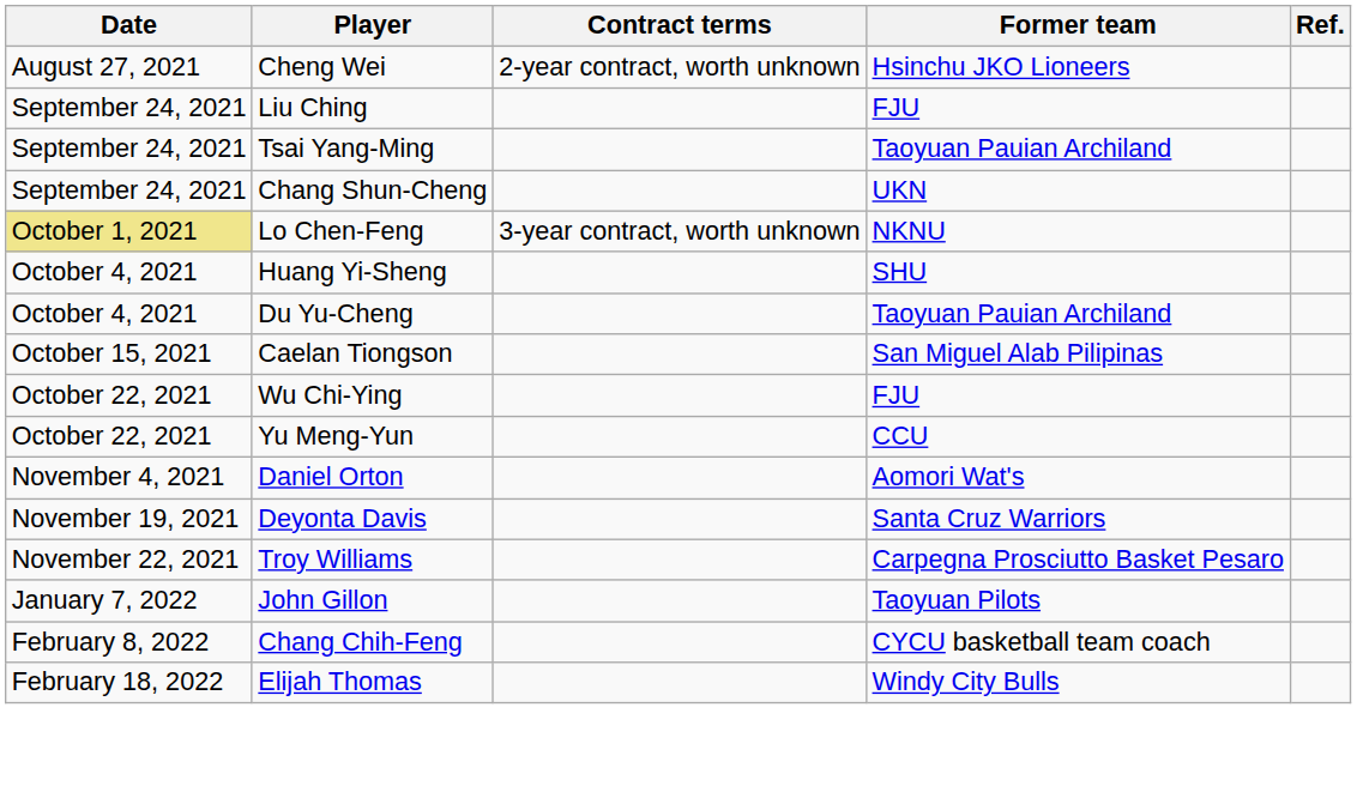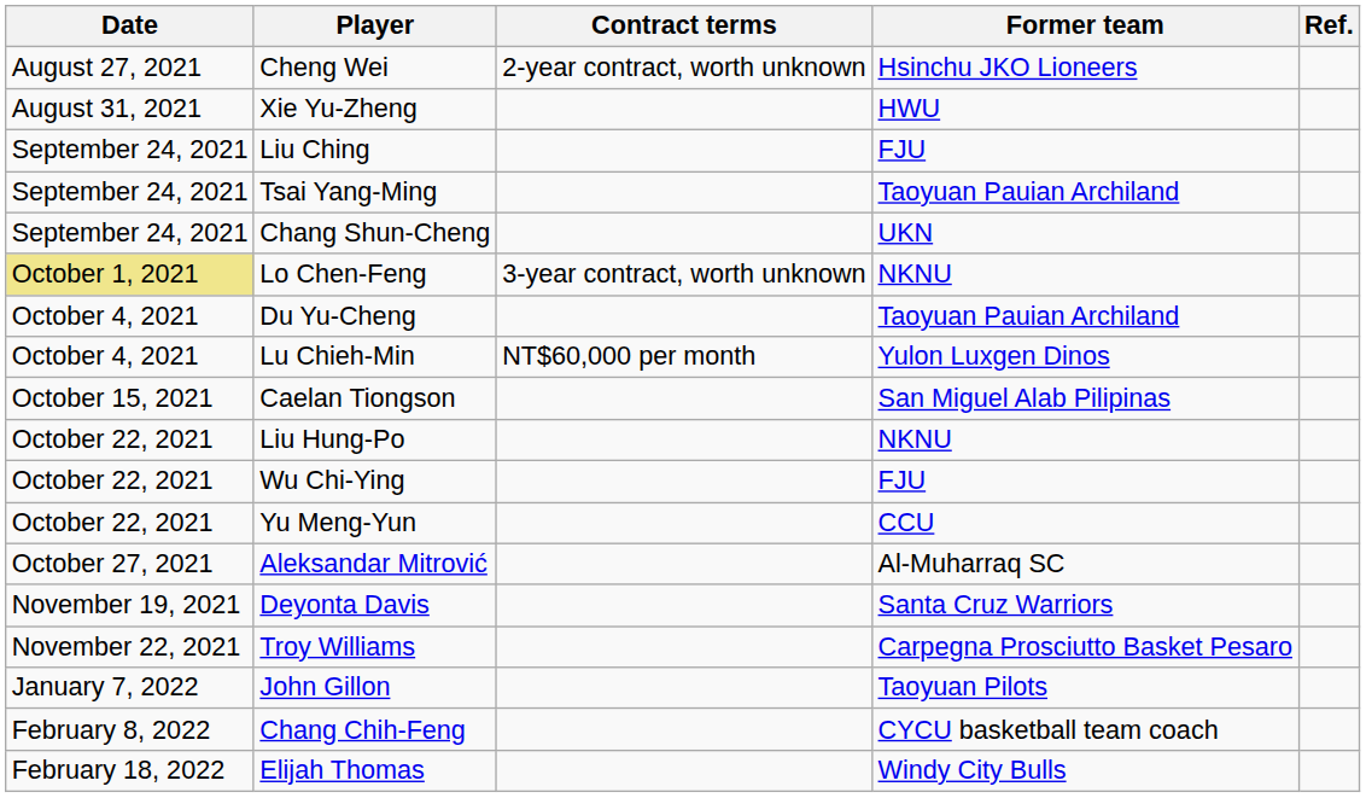+ row: August 31, 2021 | Xie Yu-Zheng | HWU
- row: October 4, 2021 | Huang Yi-Sheng | SHU
+ row: October 4, 2021 | Lu Chieh-Min | NT$60,000 per month | Yulon Luxgen Dinos
+ row: October 22, 2021 | Liu Hung-Po | NKNU
+ row: October 27, 2021 | Aleksandar Mitrović | Al-Muharraq SC
- row: November 4, 2021 | Daniel Orton | Aomori Wat's
